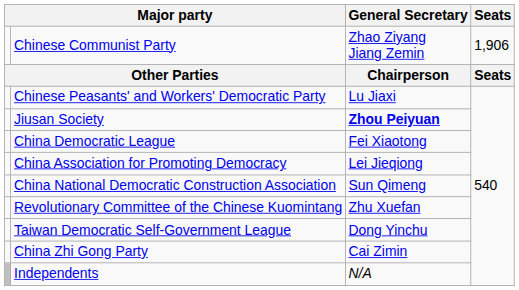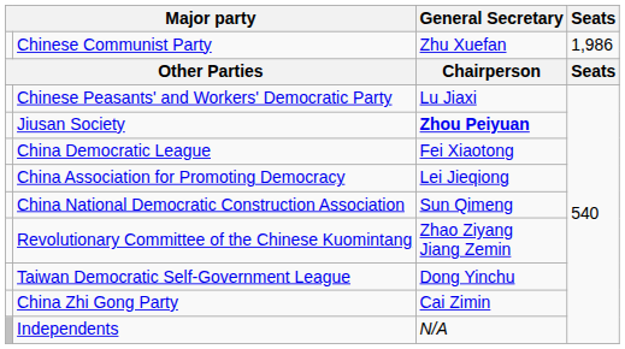Chinese Communist Party | General Secretary: Zhao Ziyang Jiang Zemin -> Zhu Xuefan
Chinese Communist Party | Seats: 1,906 -> 1,986
Revolutionary Committee of the Chinese Kuomintang | General Secretary: Zhu Xuefan -> Zhao Ziyang Jiang Zemin
